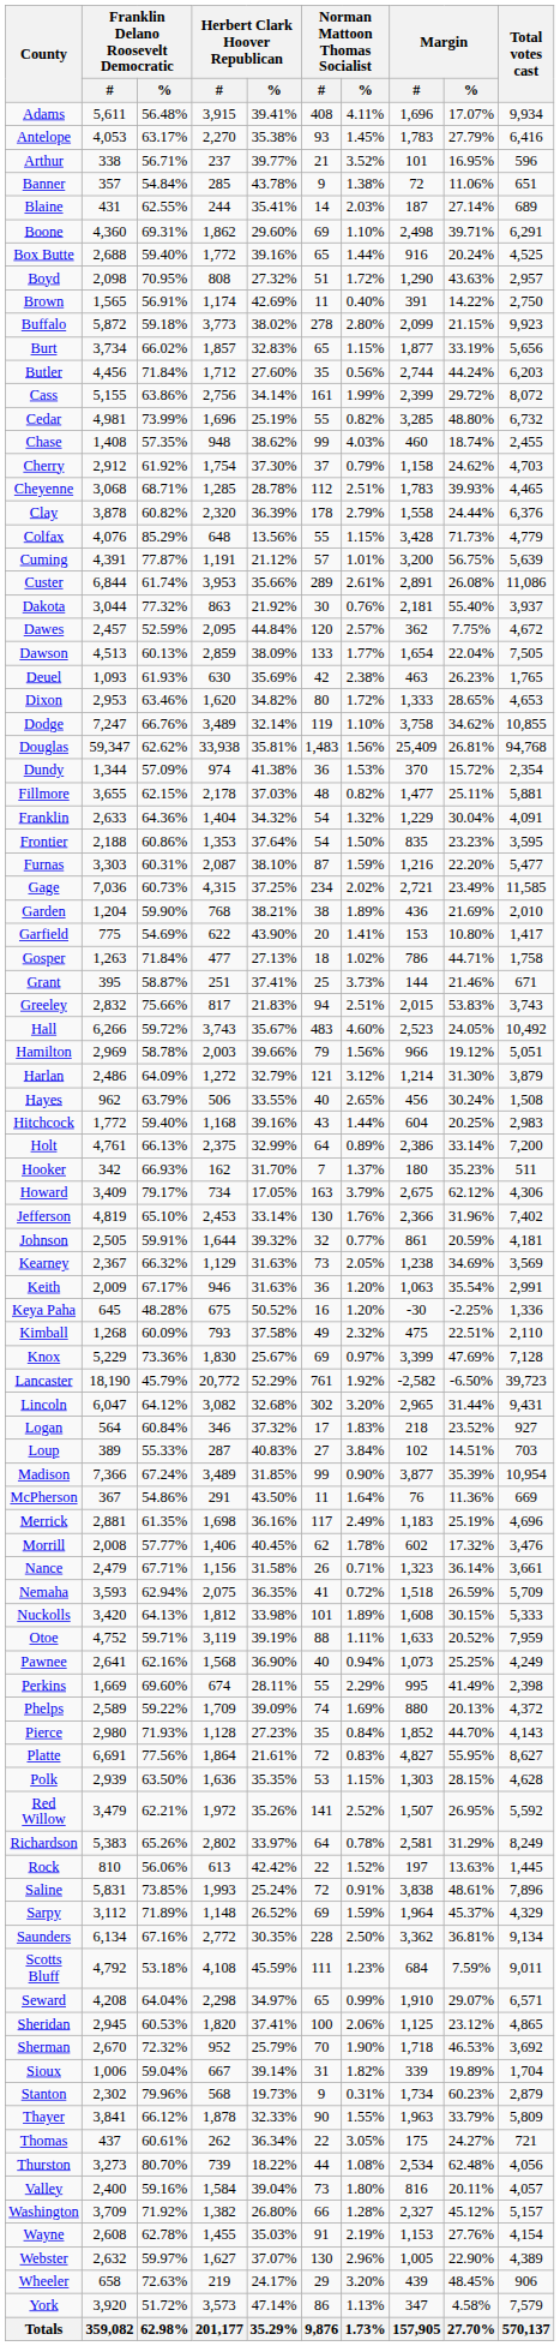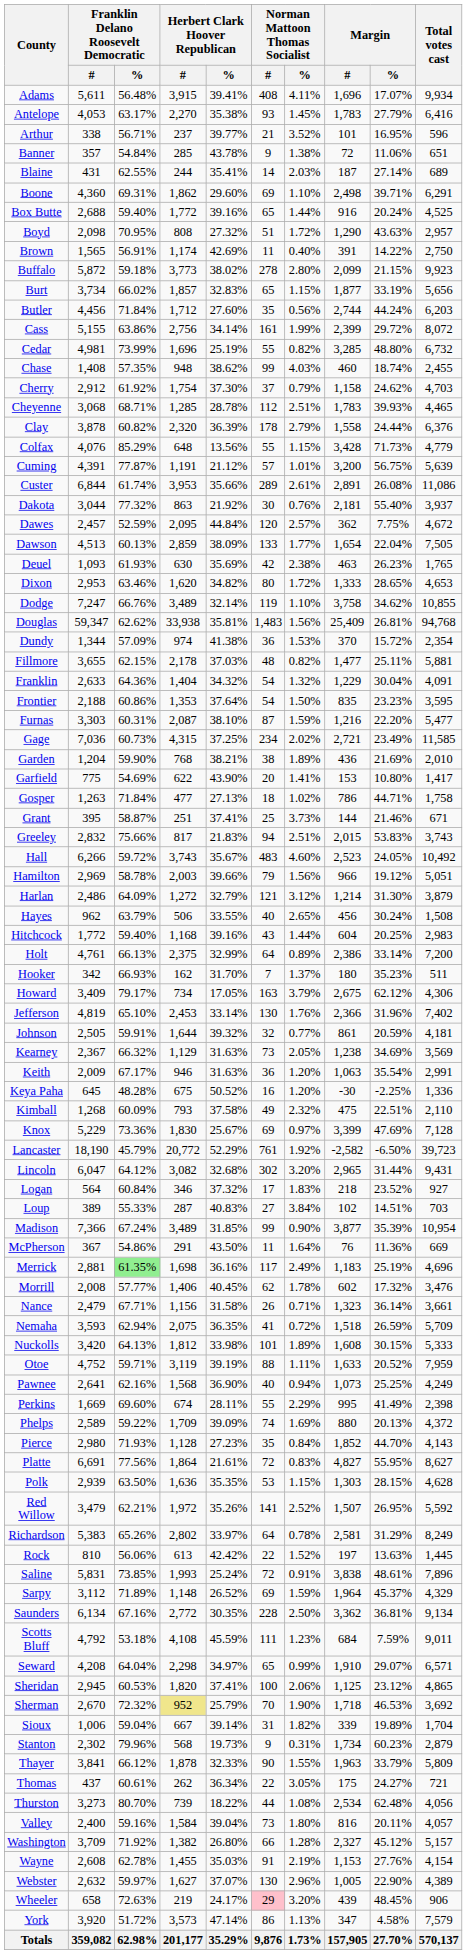Merrick | Franklin Delano Roosevelt Democratic / %: no background -> lightgreen background
Sherman | Herbert Clark Hoover Republican / #: no background -> khaki background
Wheeler | Norman Mattoon Thomas Socialist / #: no background -> pink background
